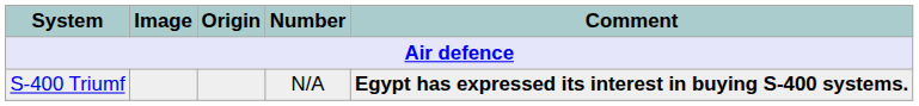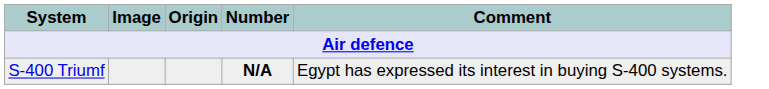S-400 Triumf | Number: normal -> bold
S-400 Triumf | Comment: bold -> normal
